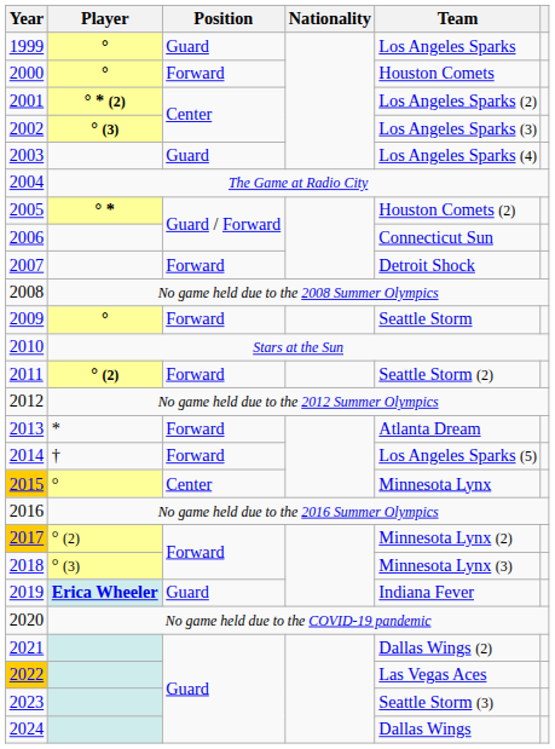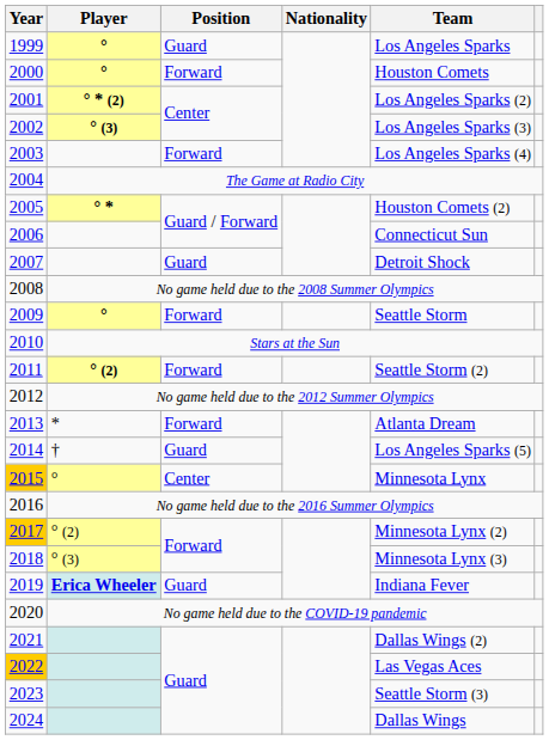2003 | Position: Guard -> Forward
2007 | Position: Forward -> Guard
2014 | Position: Forward -> Guard
